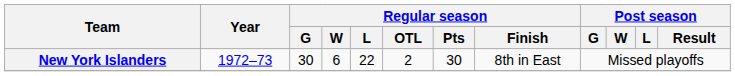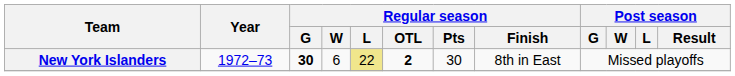New York Islanders | Regular season / G: normal -> bold
New York Islanders | Regular season / L: no background -> khaki background
New York Islanders | Regular season / OTL: normal -> bold
